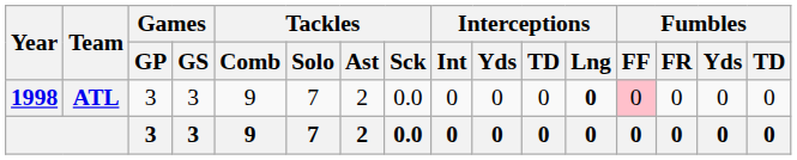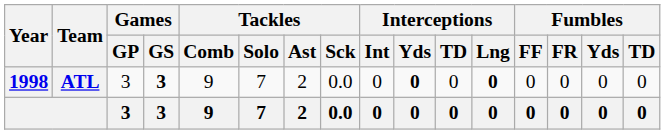ATL | Games / GS: normal -> bold
ATL | Interceptions / Yds: normal -> bold
ATL | Fumbles / FF: pink background -> no background
